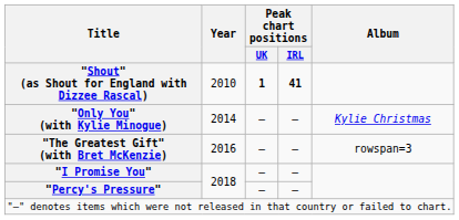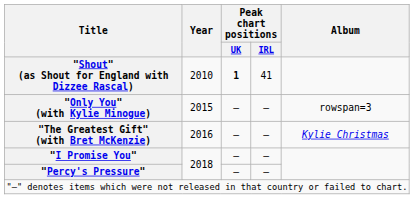"Shout" (as Shout for England with Dizzee Rascal) | Peak chart positions / IRL: bold -> normal
"Only You" (with Kylie Minogue) | Year: 2014 -> 2015
"Only You" (with Kylie Minogue) | Album: Kylie Christmas -> rowspan=3
"The Greatest Gift" (with Bret McKenzie) | Album: rowspan=3 -> Kylie Christmas
